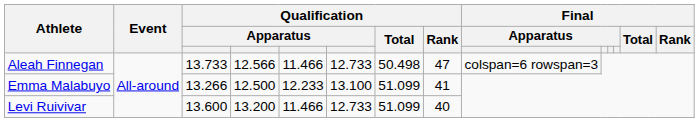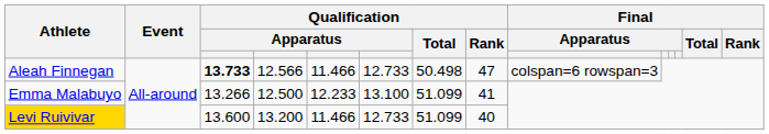row 4 | column 3: normal -> bold
row 6 | Athlete: no background -> gold background
